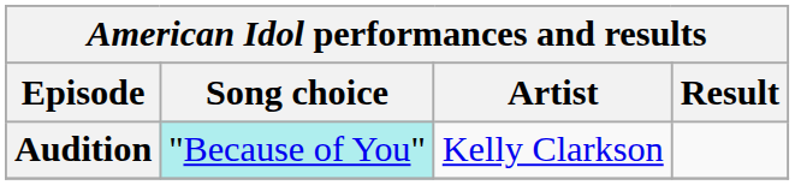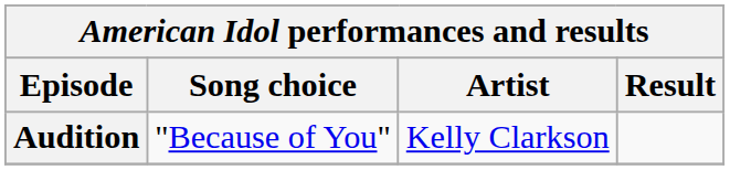Audition | Song choice: paleturquoise background -> no background
